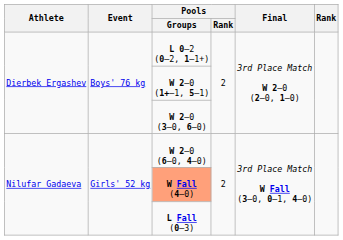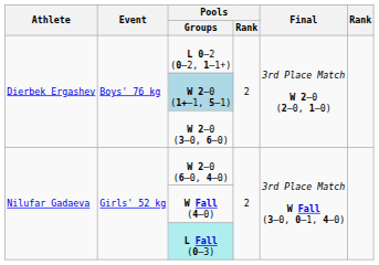W 2–0 (1+–1, 5–1) | Pools / Groups: no background -> lightblue background
W Fall (4–0) | Pools / Groups: lightsalmon background -> no background
L Fall (0–3) | Pools / Groups: no background -> paleturquoise background
